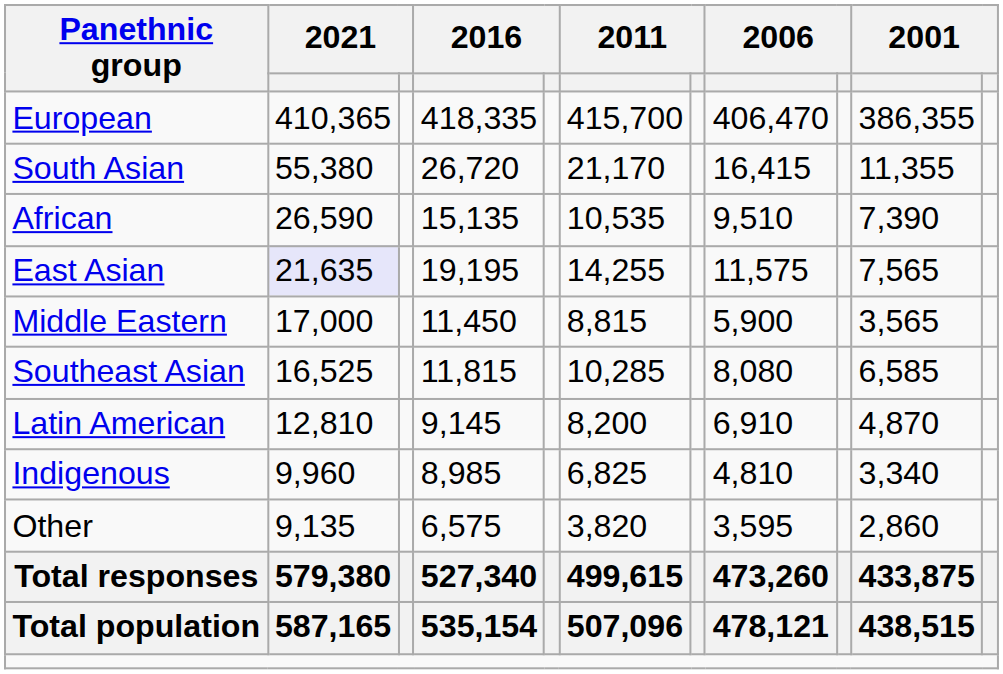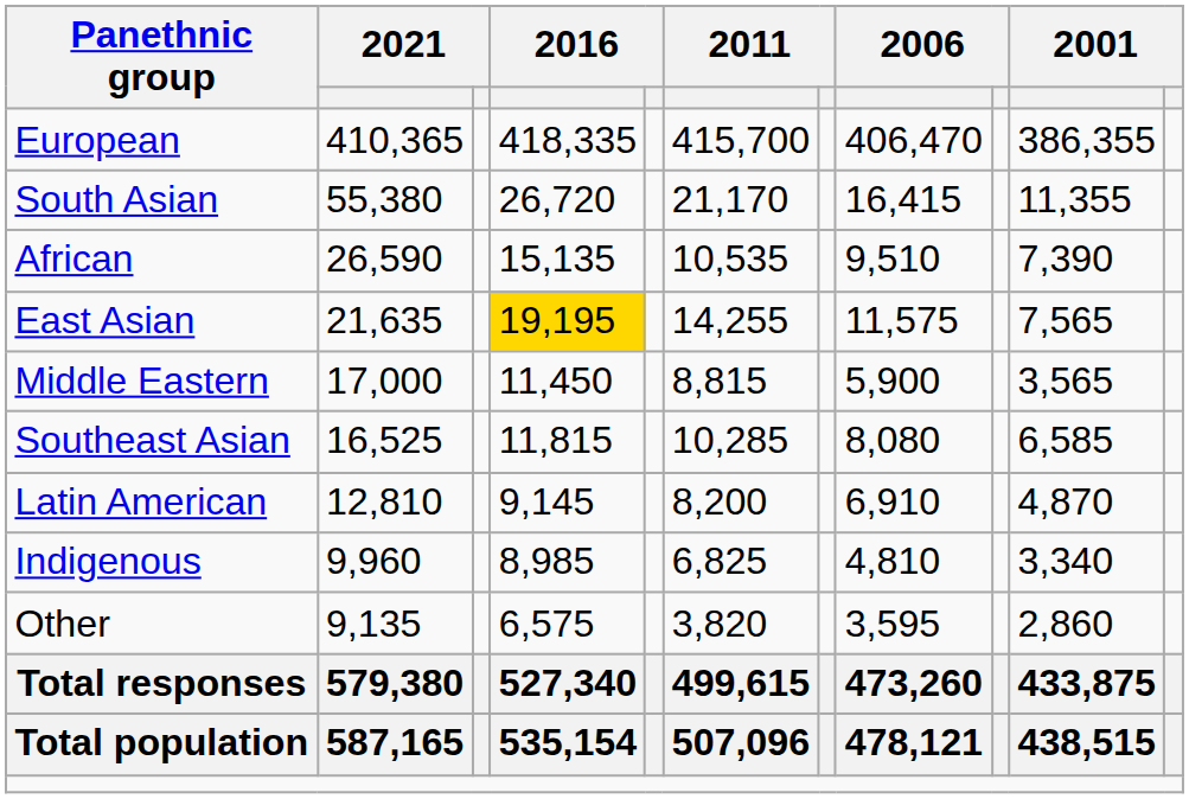East Asian | column 2: lavender background -> no background
East Asian | column 4: no background -> gold background
